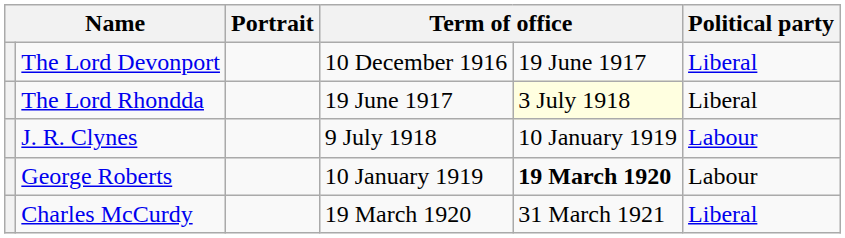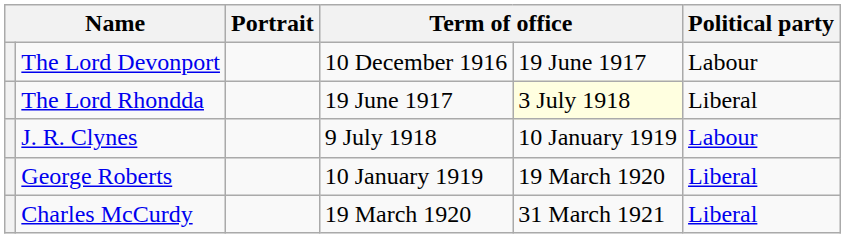The Lord Devonport | Political party: Liberal -> Labour
George Roberts | column 5: bold -> normal
George Roberts | Political party: Labour -> Liberal
